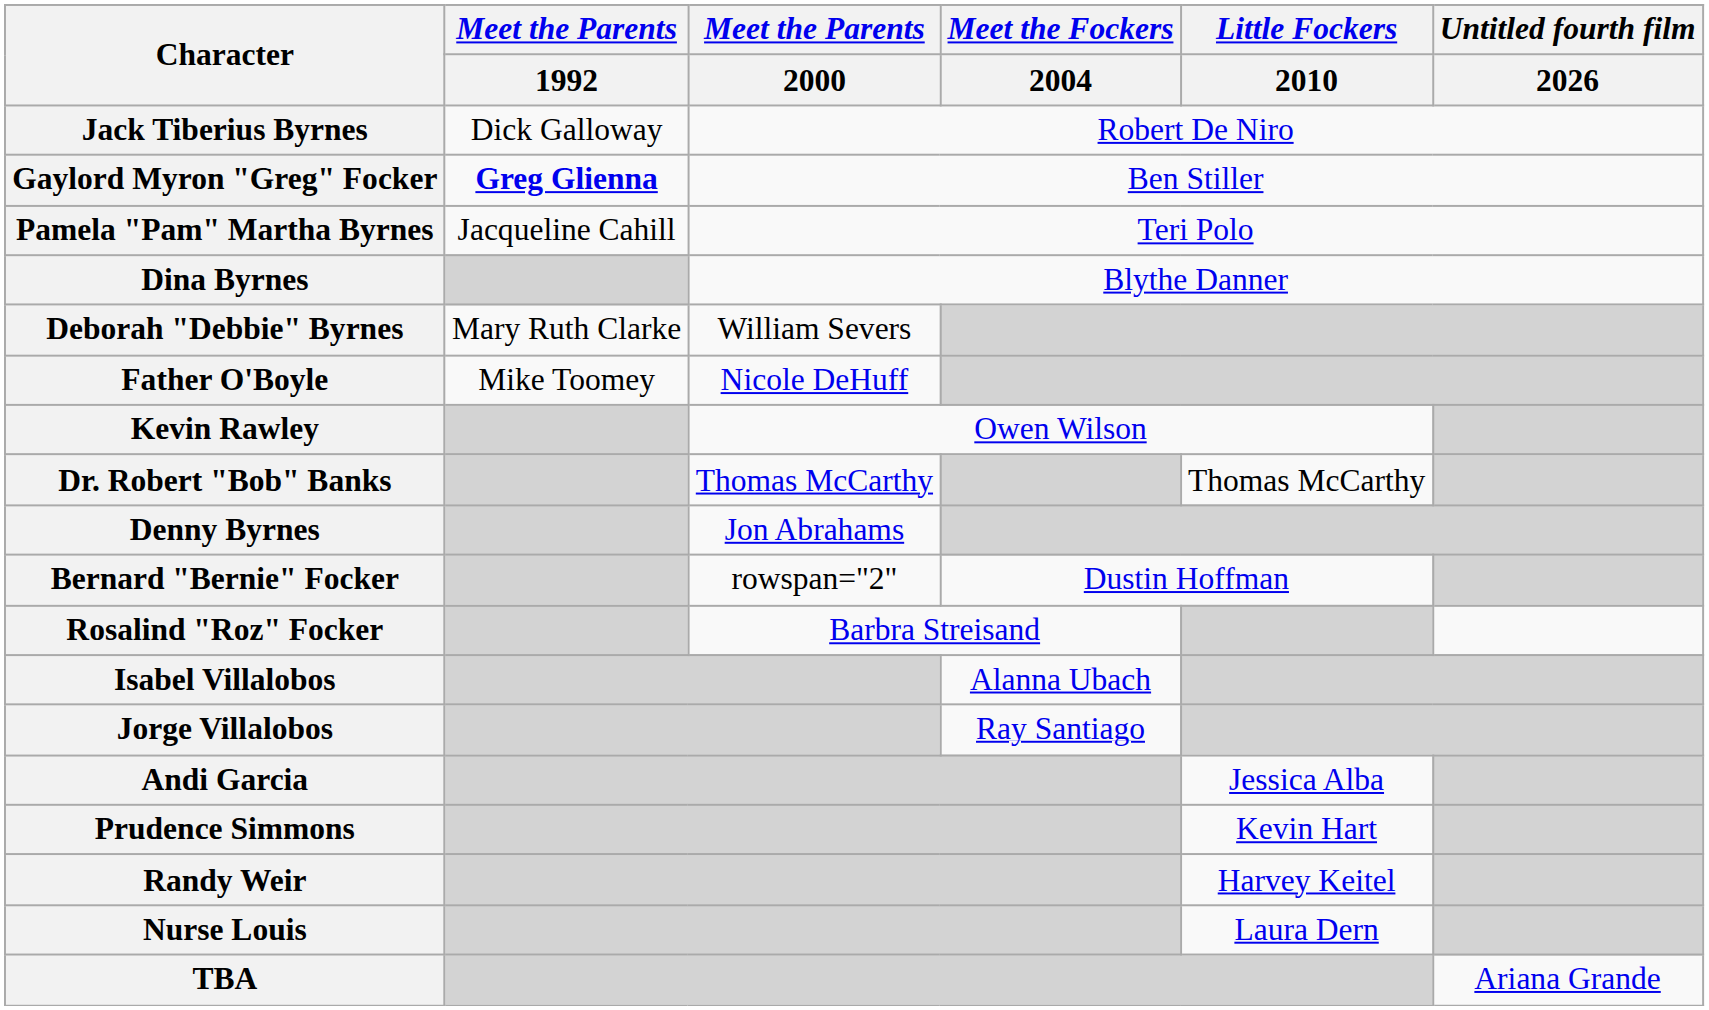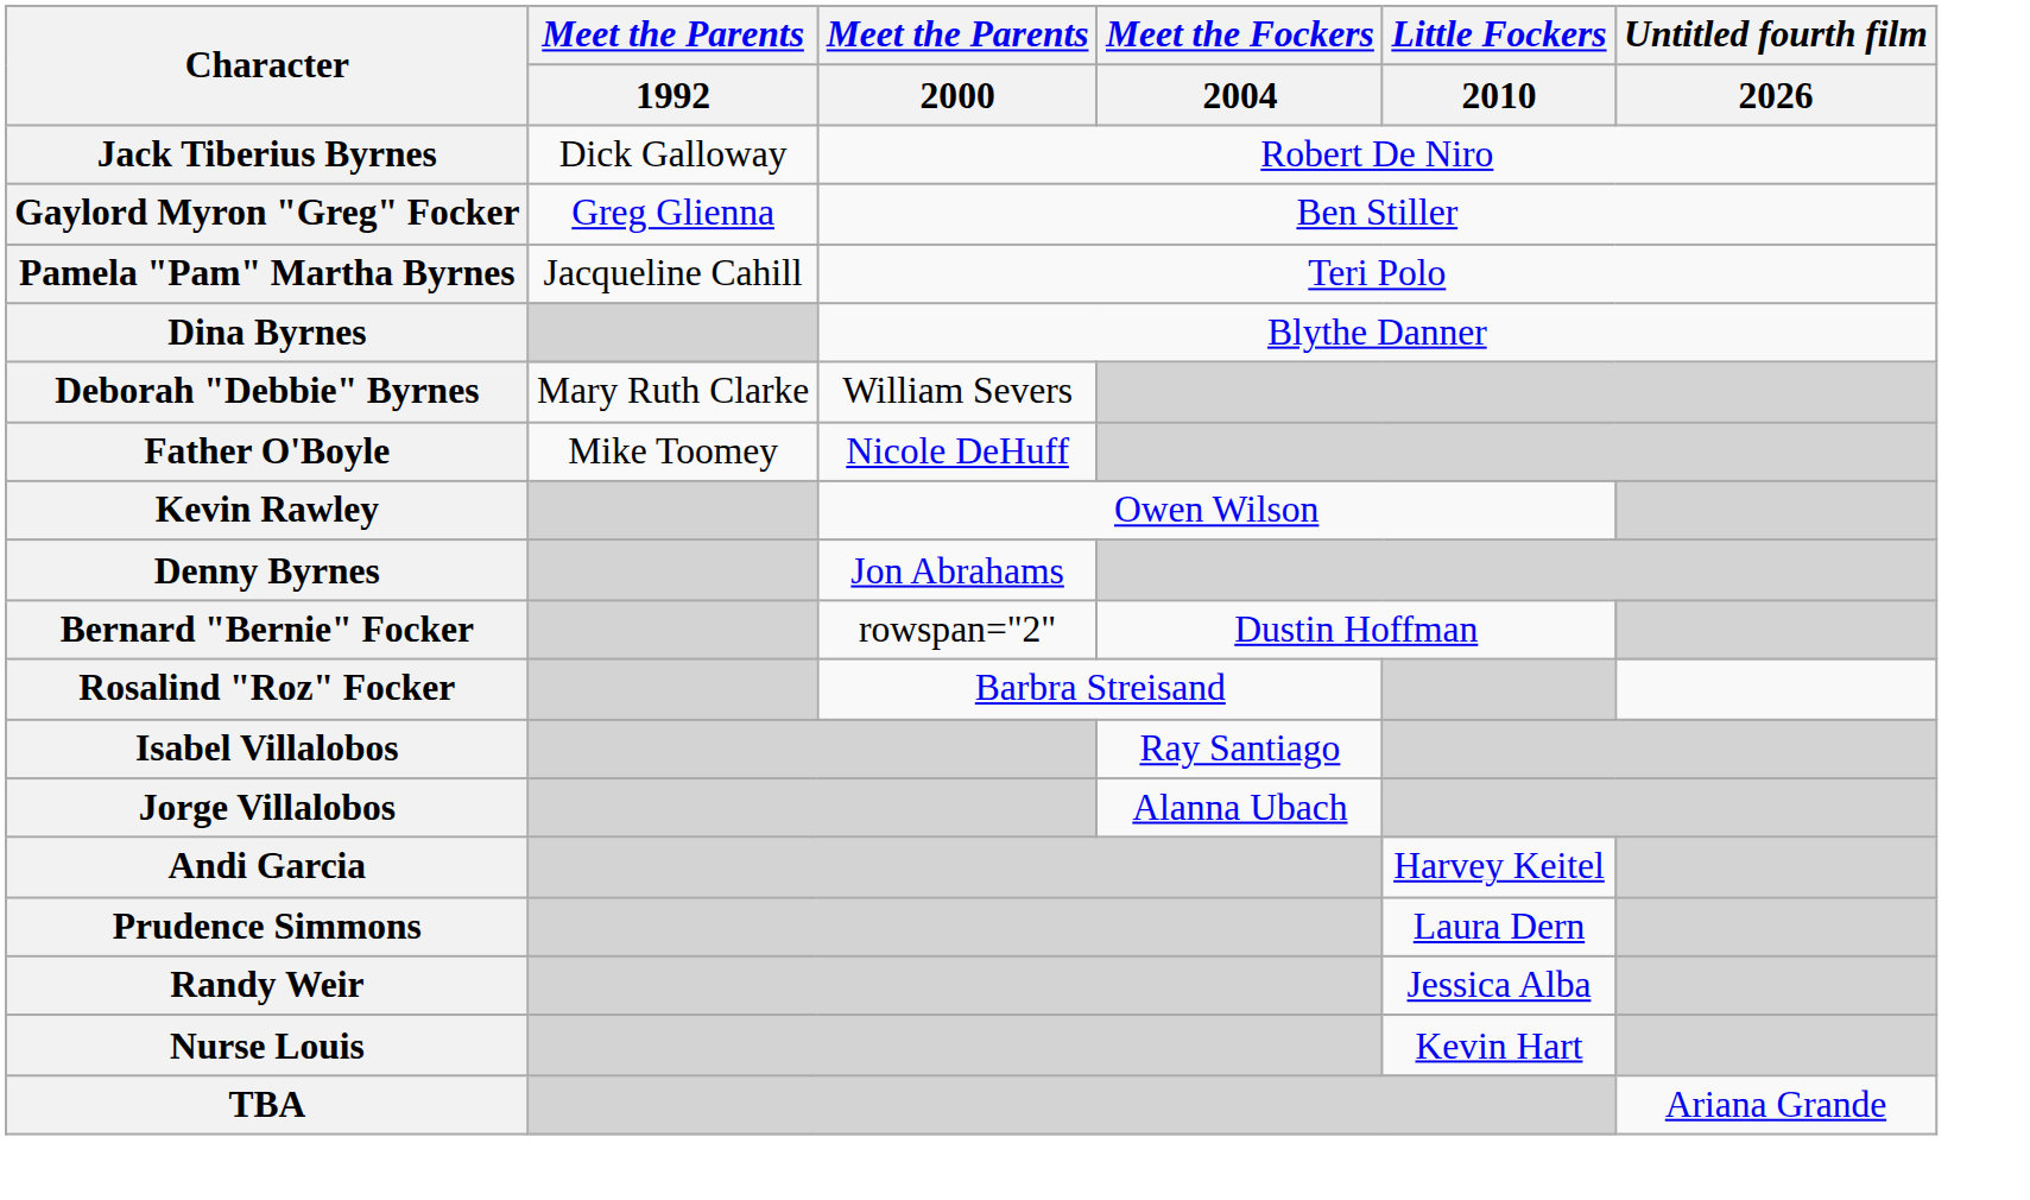Gaylord Myron "Greg" Focker | Meet the Parents / 1992: bold -> normal
- row: Dr. Robert "Bob" Banks | Thomas McCarthy | Thomas McCarthy
Isabel Villalobos | Meet the Fockers / 2004: Alanna Ubach -> Ray Santiago
Jorge Villalobos | Meet the Fockers / 2004: Ray Santiago -> Alanna Ubach
Andi Garcia | Little Fockers / 2010: Jessica Alba -> Harvey Keitel
Prudence Simmons | Little Fockers / 2010: Kevin Hart -> Laura Dern
Randy Weir | Little Fockers / 2010: Harvey Keitel -> Jessica Alba
Nurse Louis | Little Fockers / 2010: Laura Dern -> Kevin Hart
